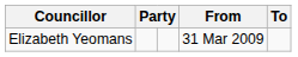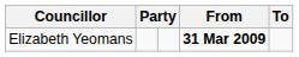Elizabeth Yeomans | From: normal -> bold
